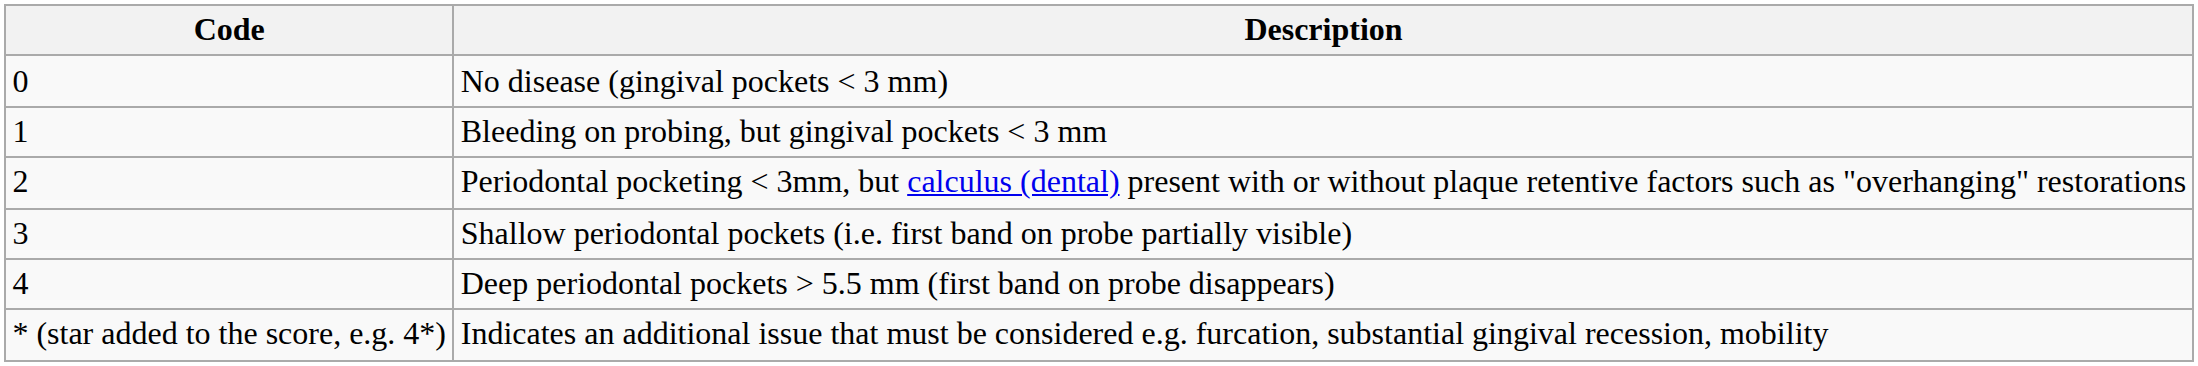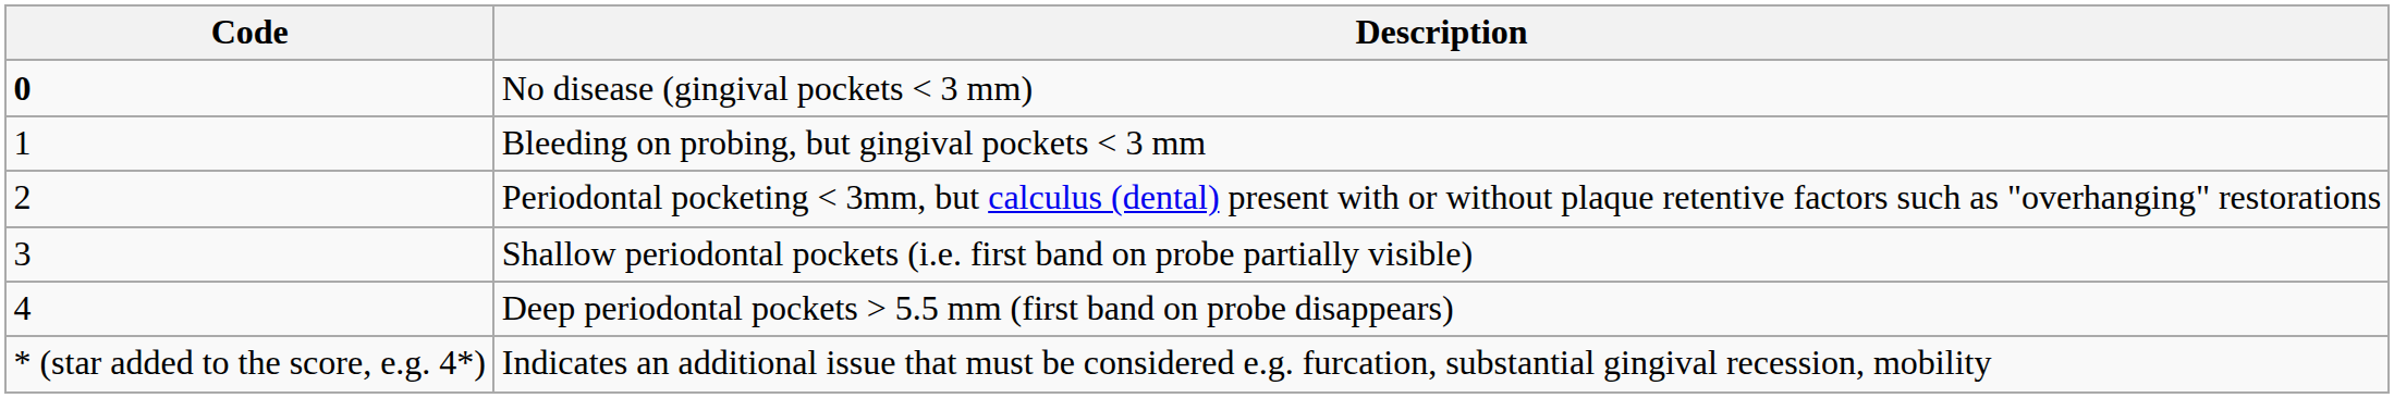No disease (gingival pockets < 3 mm) | Code: normal -> bold
